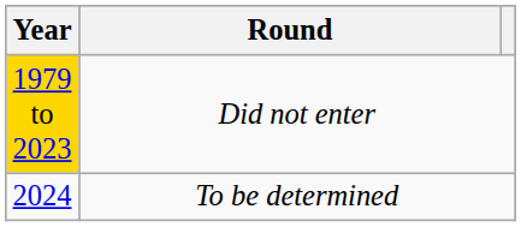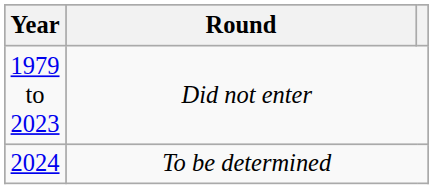1979 to 2023 | Year: gold background -> no background
